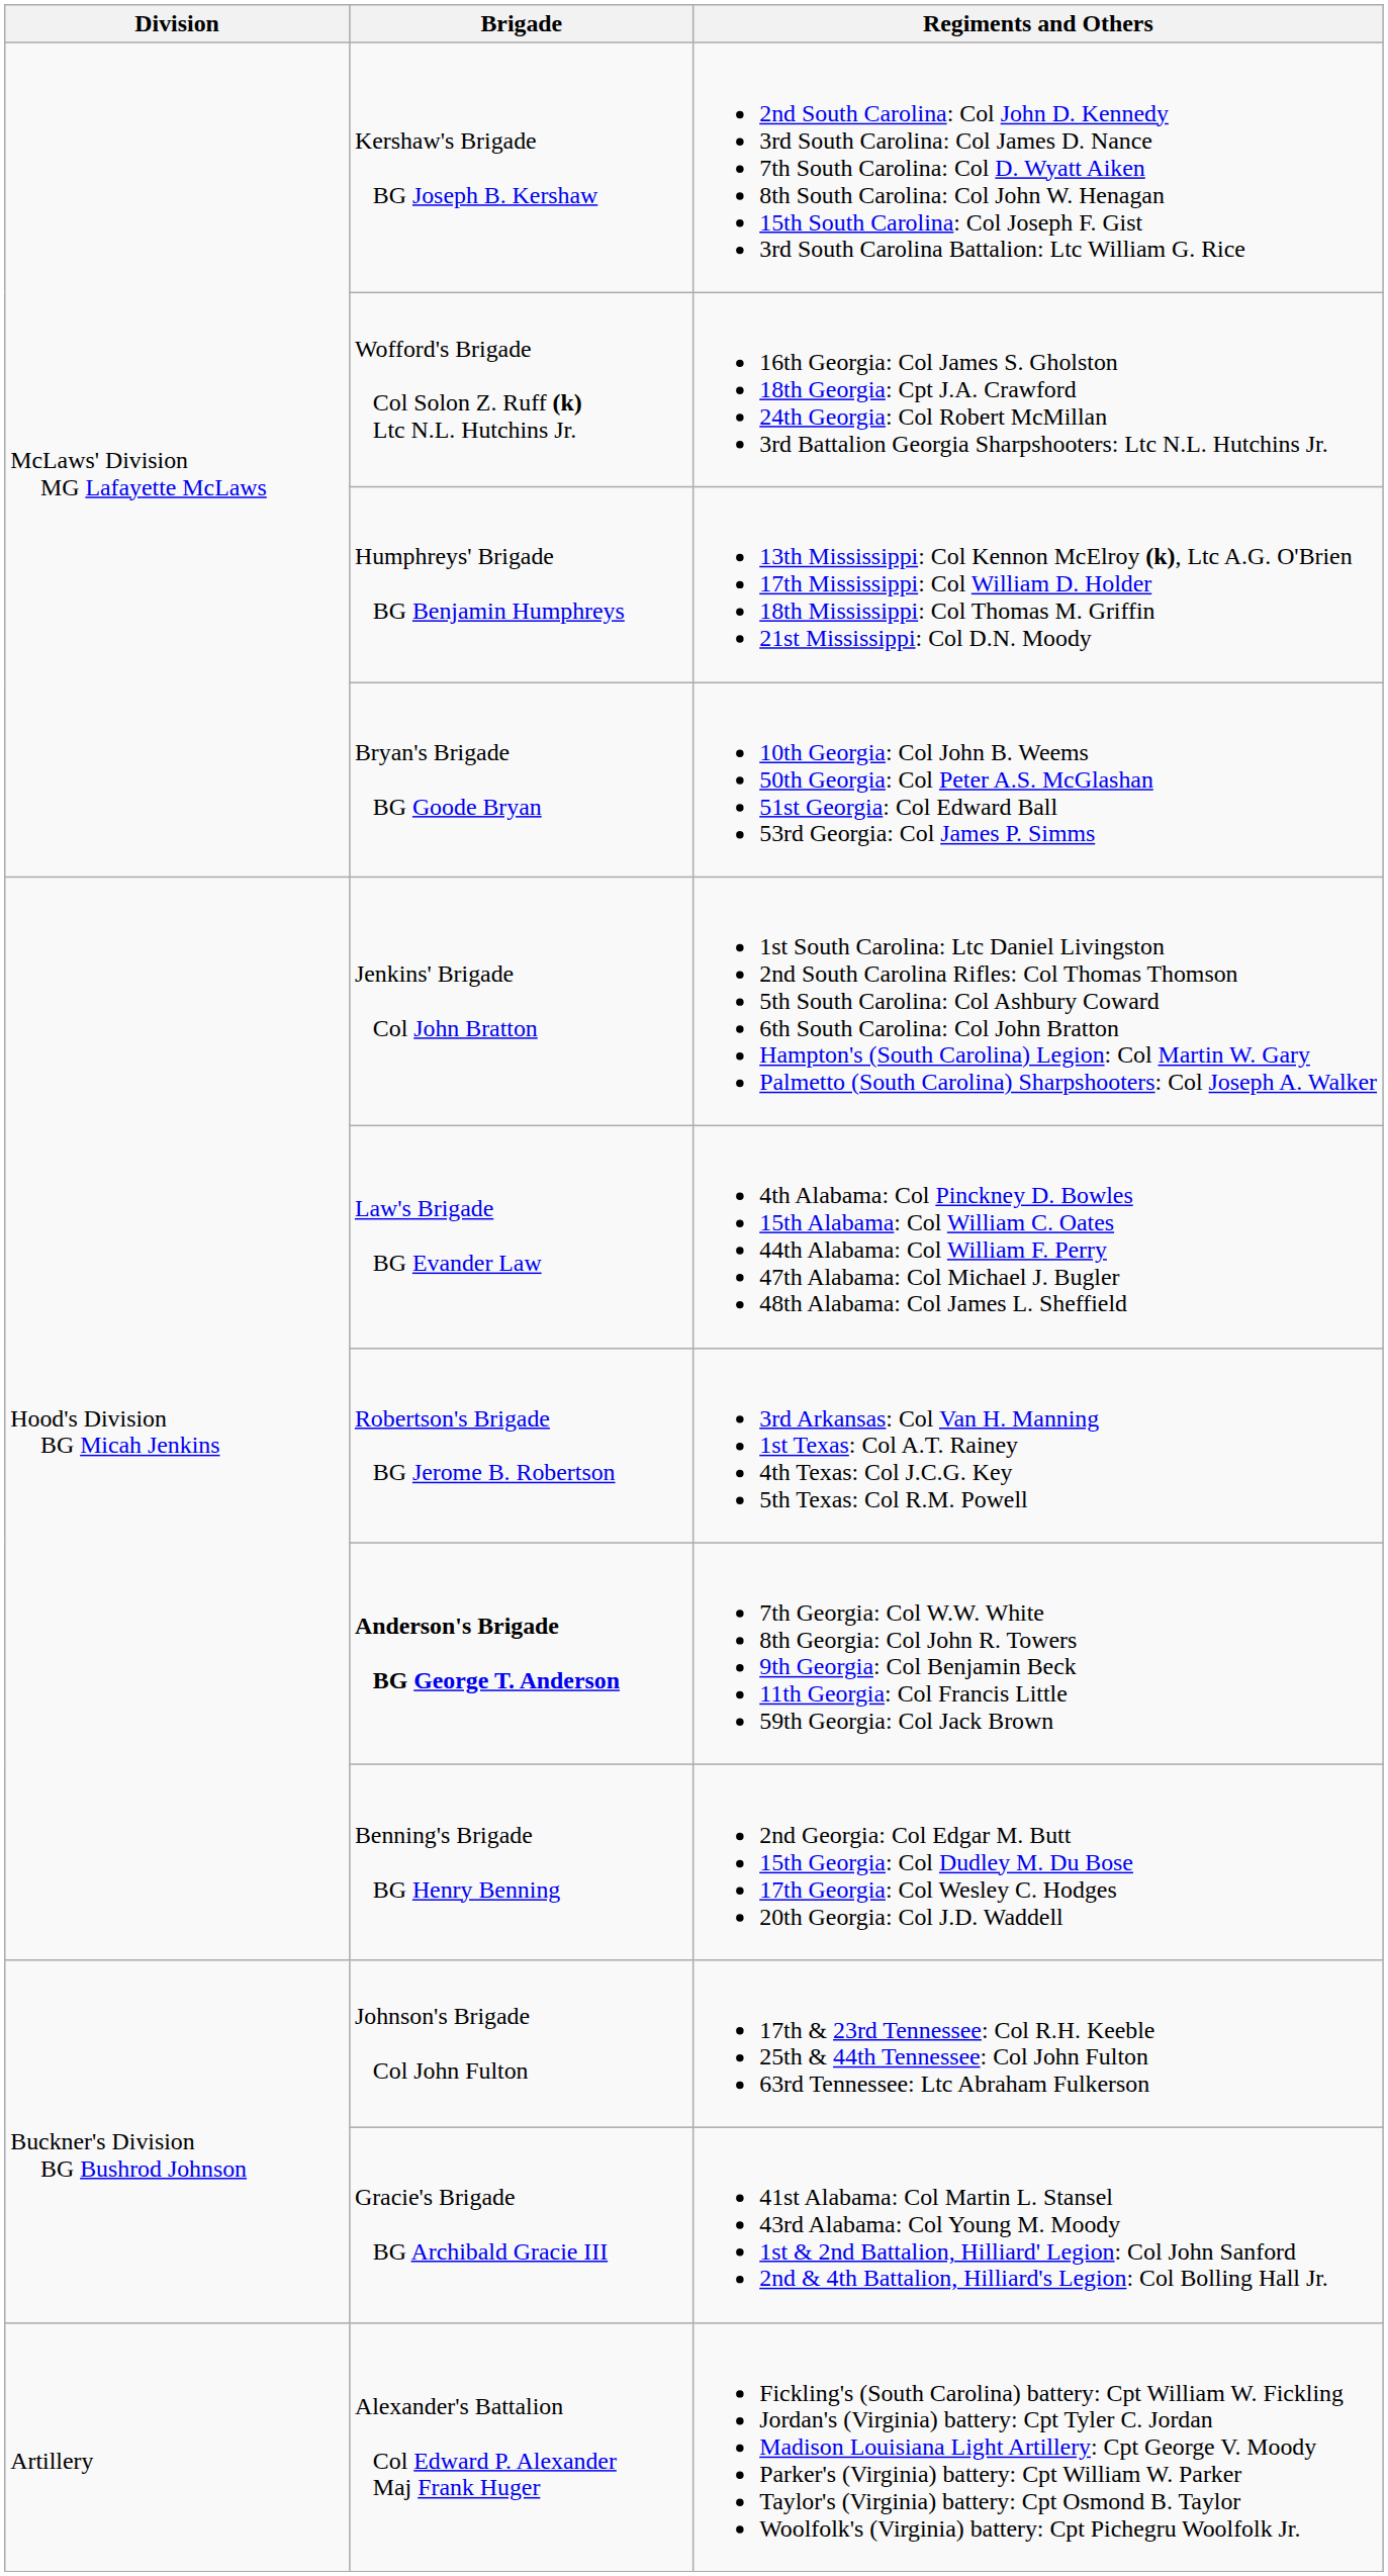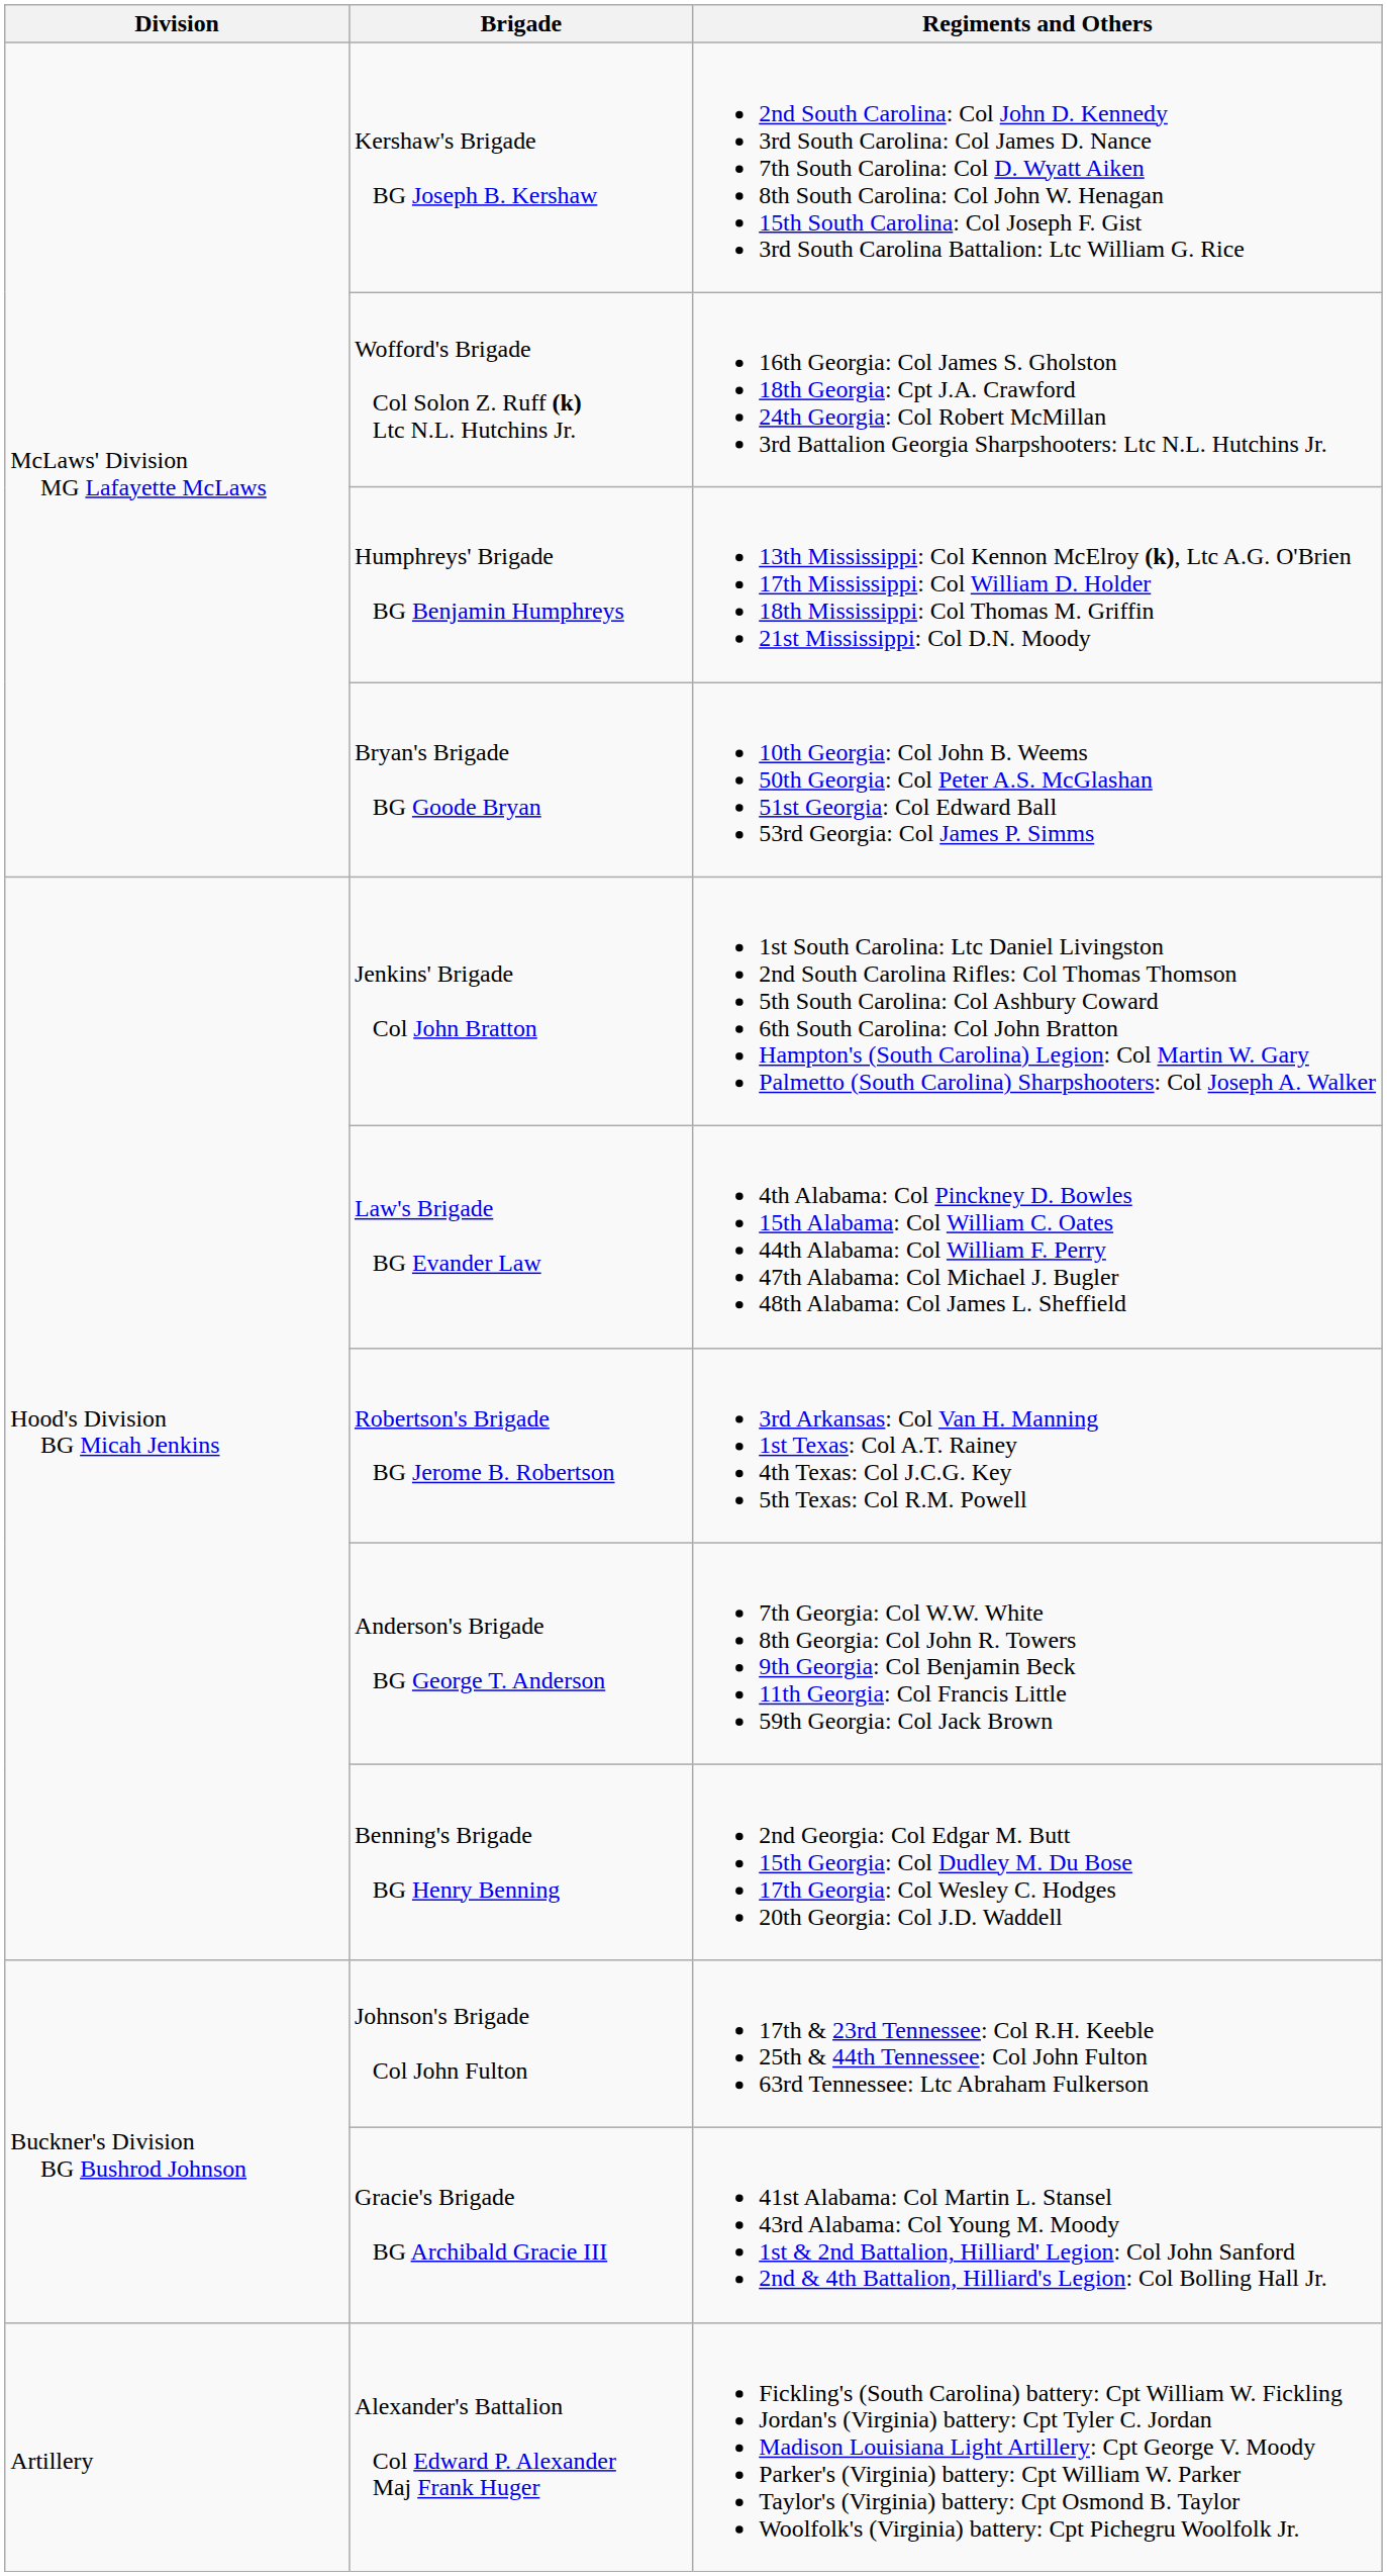Anderson's Brigade BG George T. Anderson | Brigade: bold -> normal
